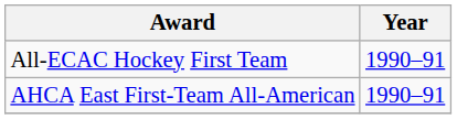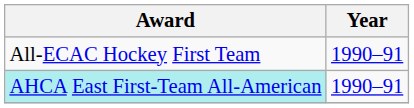row 3 | Award: no background -> paleturquoise background
